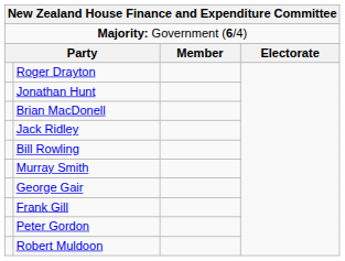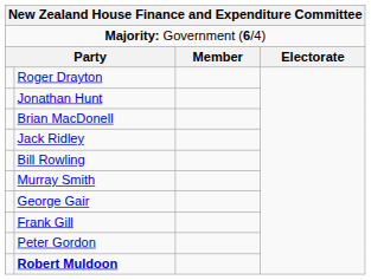Robert Muldoon | column 2: normal -> bold
